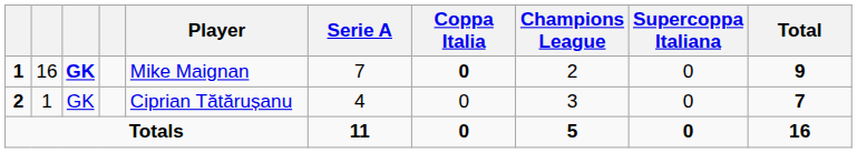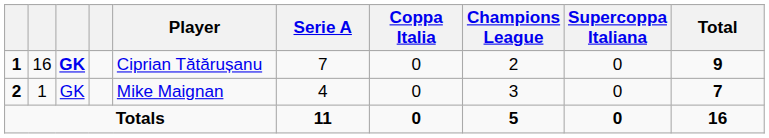row 2 | Player: Mike Maignan -> Ciprian Tătărușanu
row 2 | Coppa Italia: bold -> normal
row 3 | Player: Ciprian Tătărușanu -> Mike Maignan
